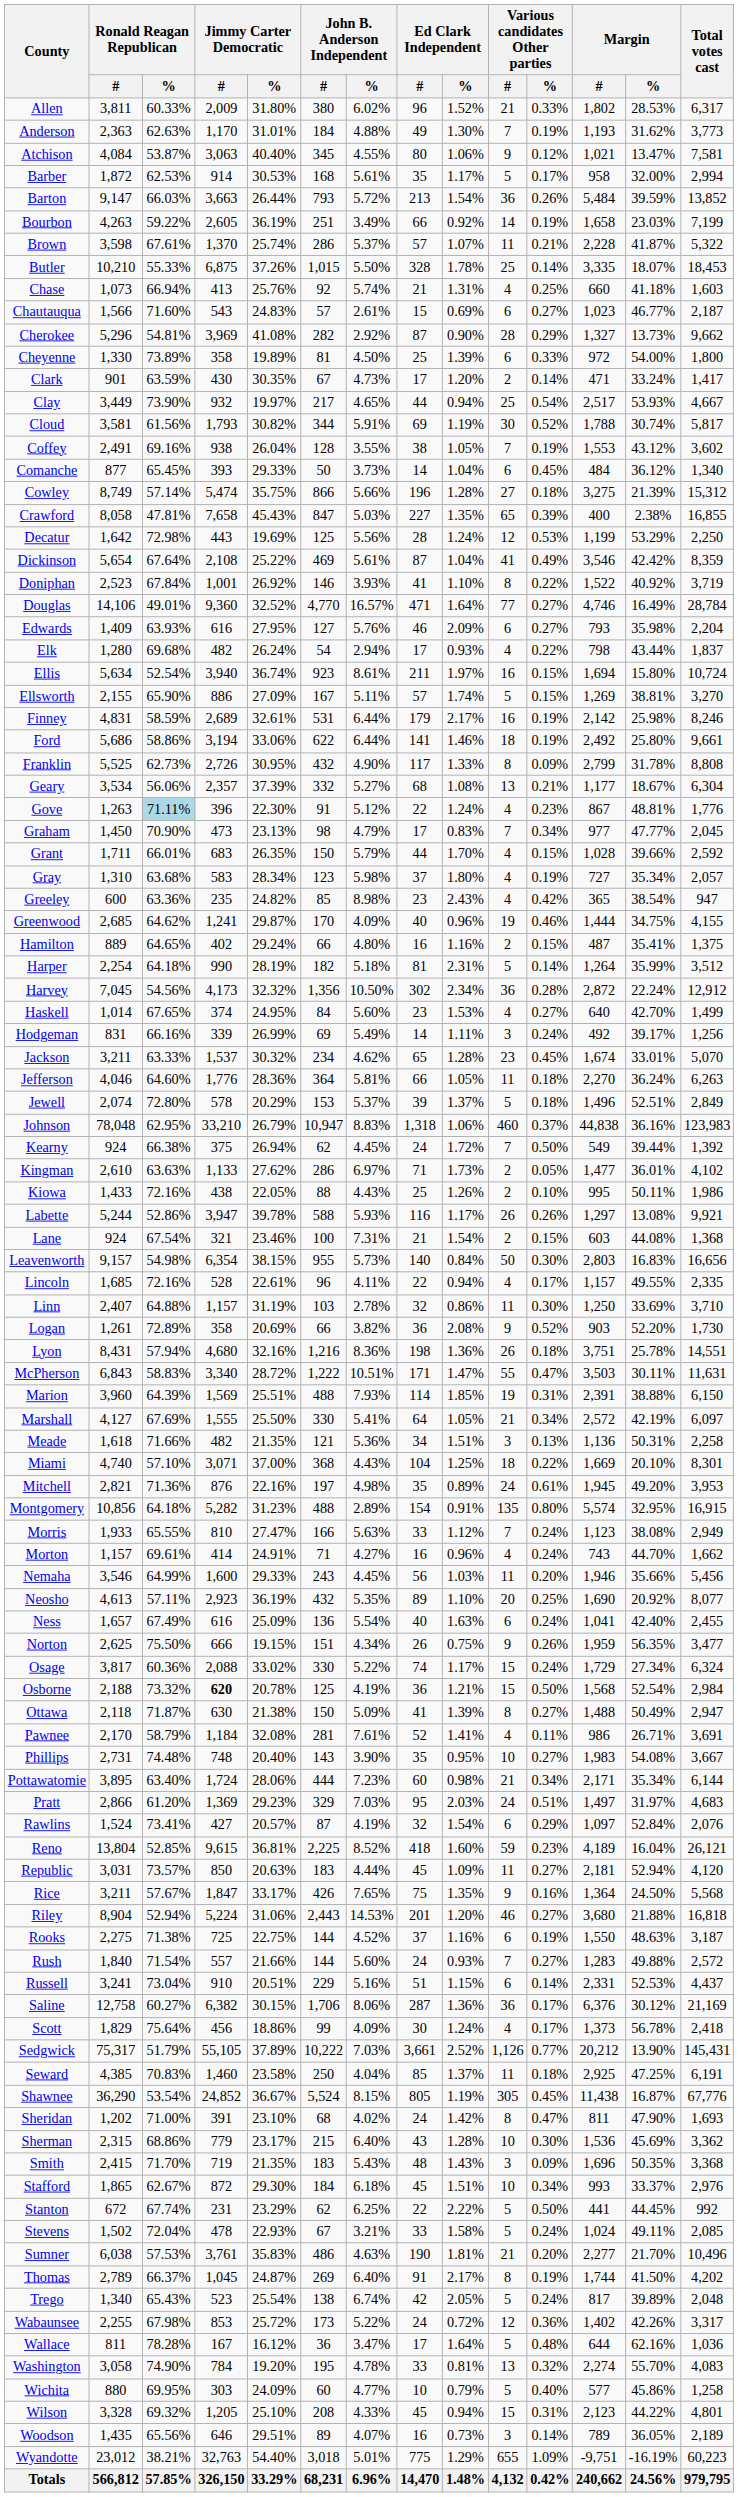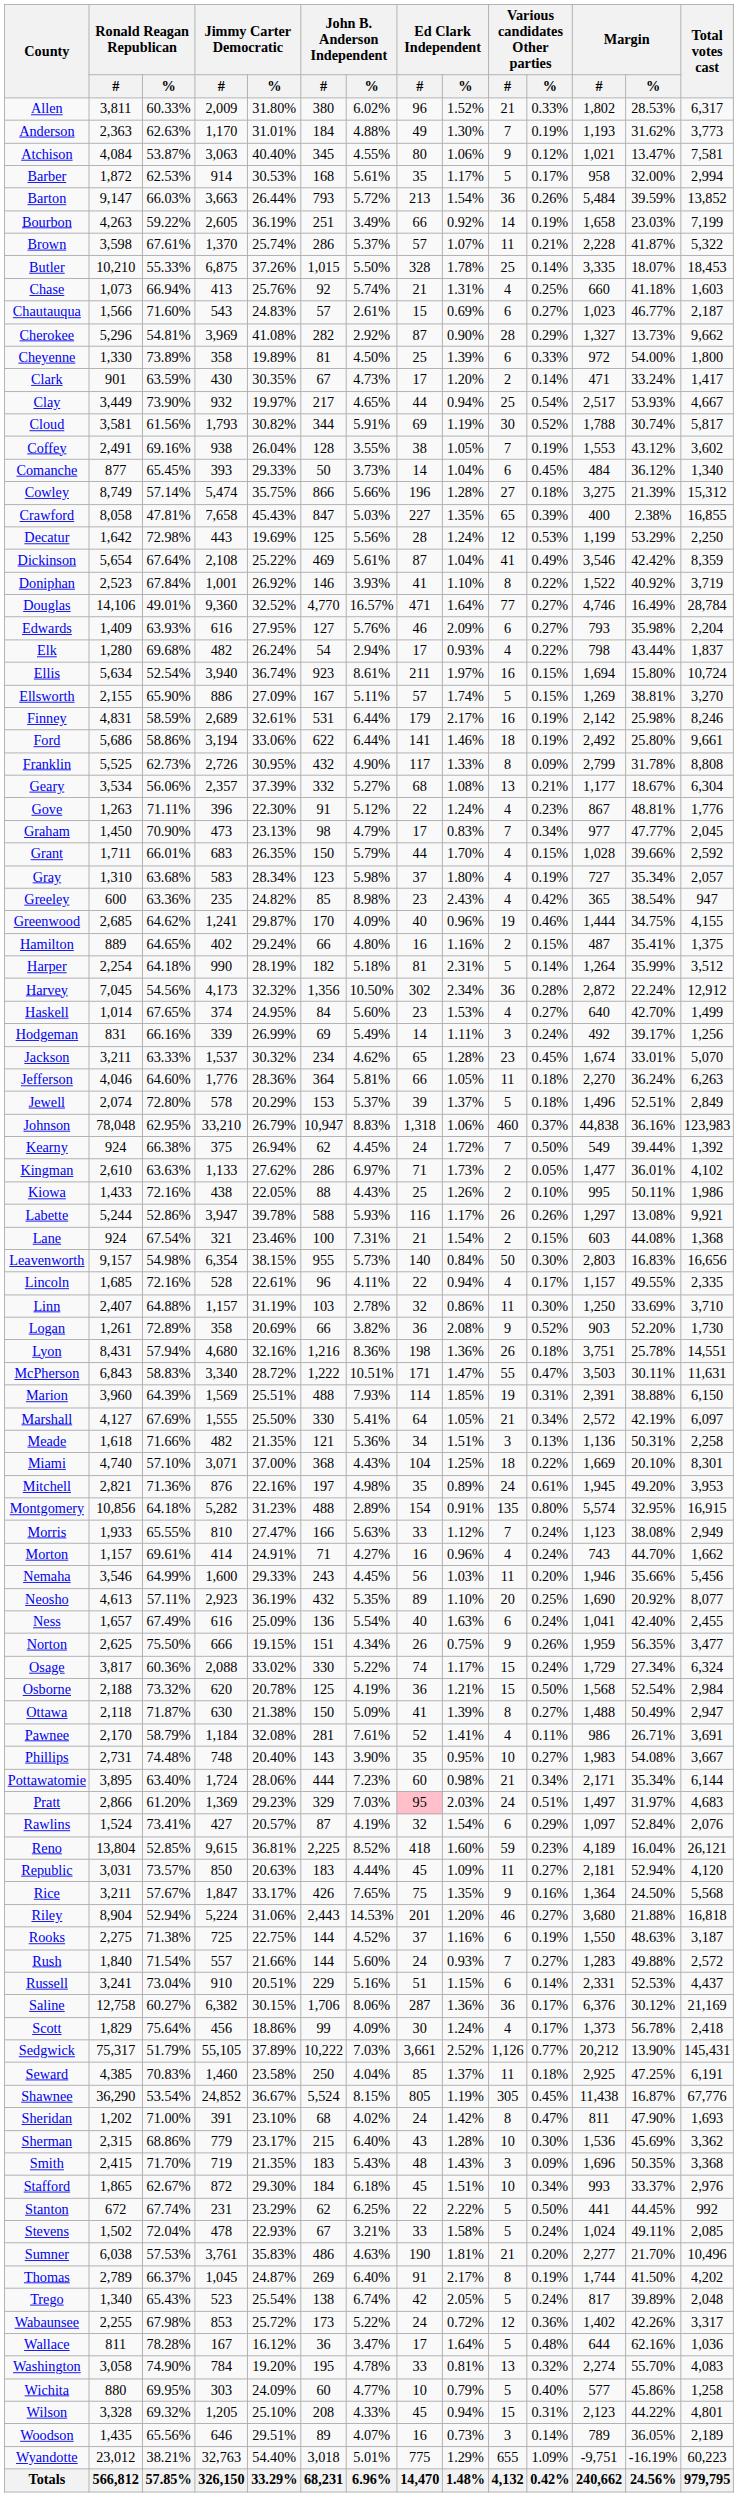Gove | Ronald Reagan Republican / %: lightblue background -> no background
Osborne | Jimmy Carter Democratic / #: bold -> normal
Pratt | Ed Clark Independent / #: no background -> pink background
